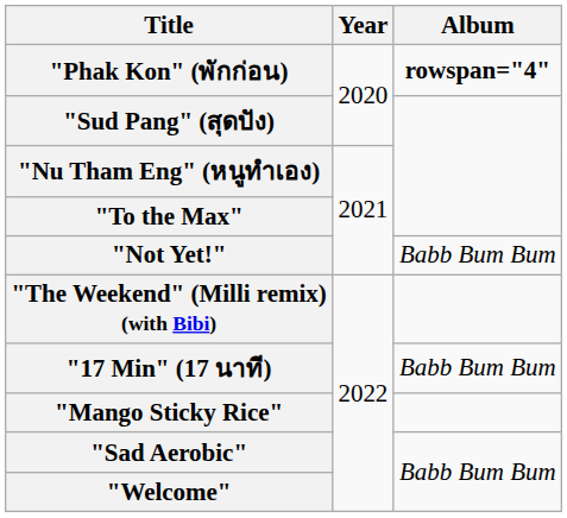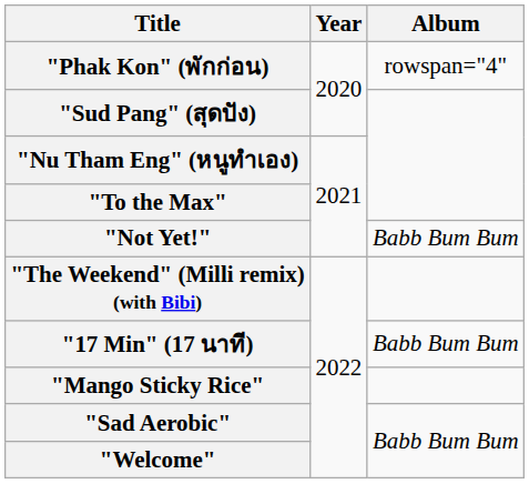"Phak Kon" (พักก่อน) | Album: bold -> normal
